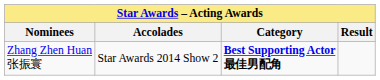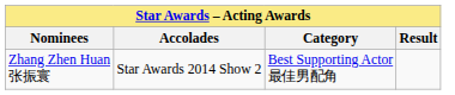Zhang Zhen Huan 张振寰 | Category: bold -> normal
